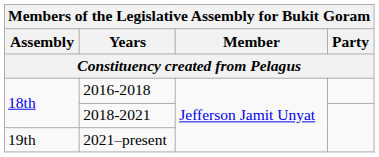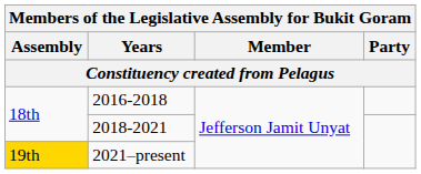2021–present | Assembly: no background -> gold background
